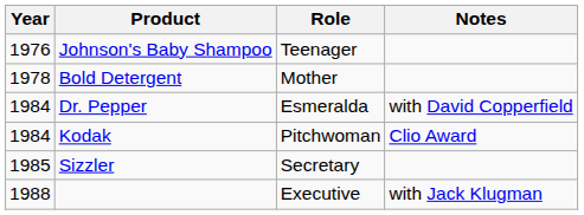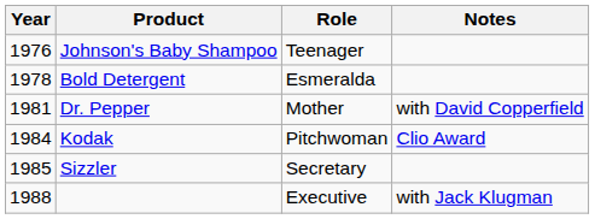Bold Detergent | Role: Mother -> Esmeralda
Dr. Pepper | Year: 1984 -> 1981
Dr. Pepper | Role: Esmeralda -> Mother
